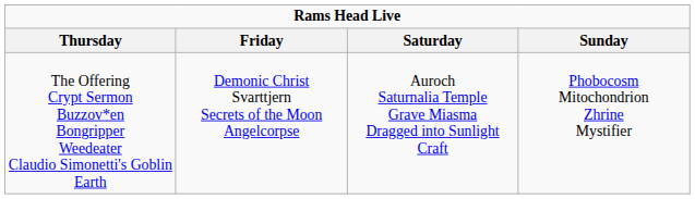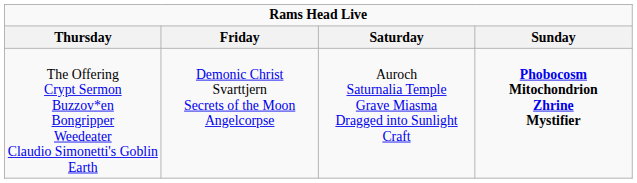row 3 | Sunday: normal -> bold
